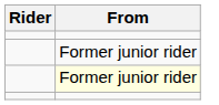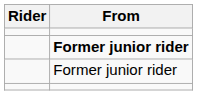row 3 | From: normal -> bold
row 4 | From: lightyellow background -> no background
